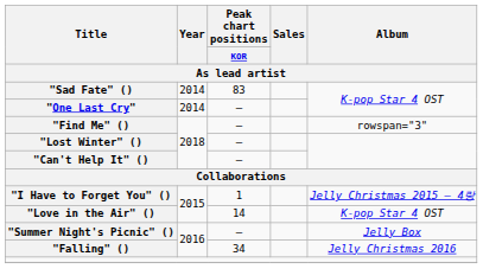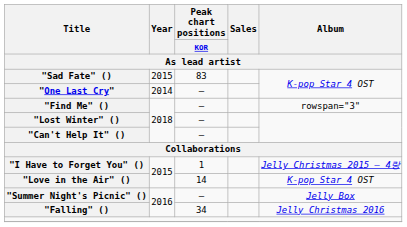"Sad Fate" () | Year: 2014 -> 2015
